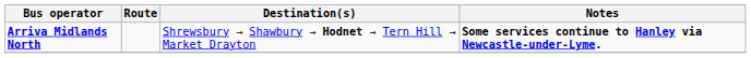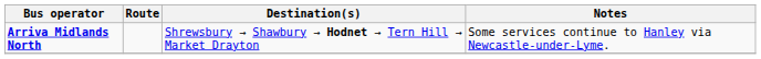Arriva Midlands North | Notes: bold -> normal
